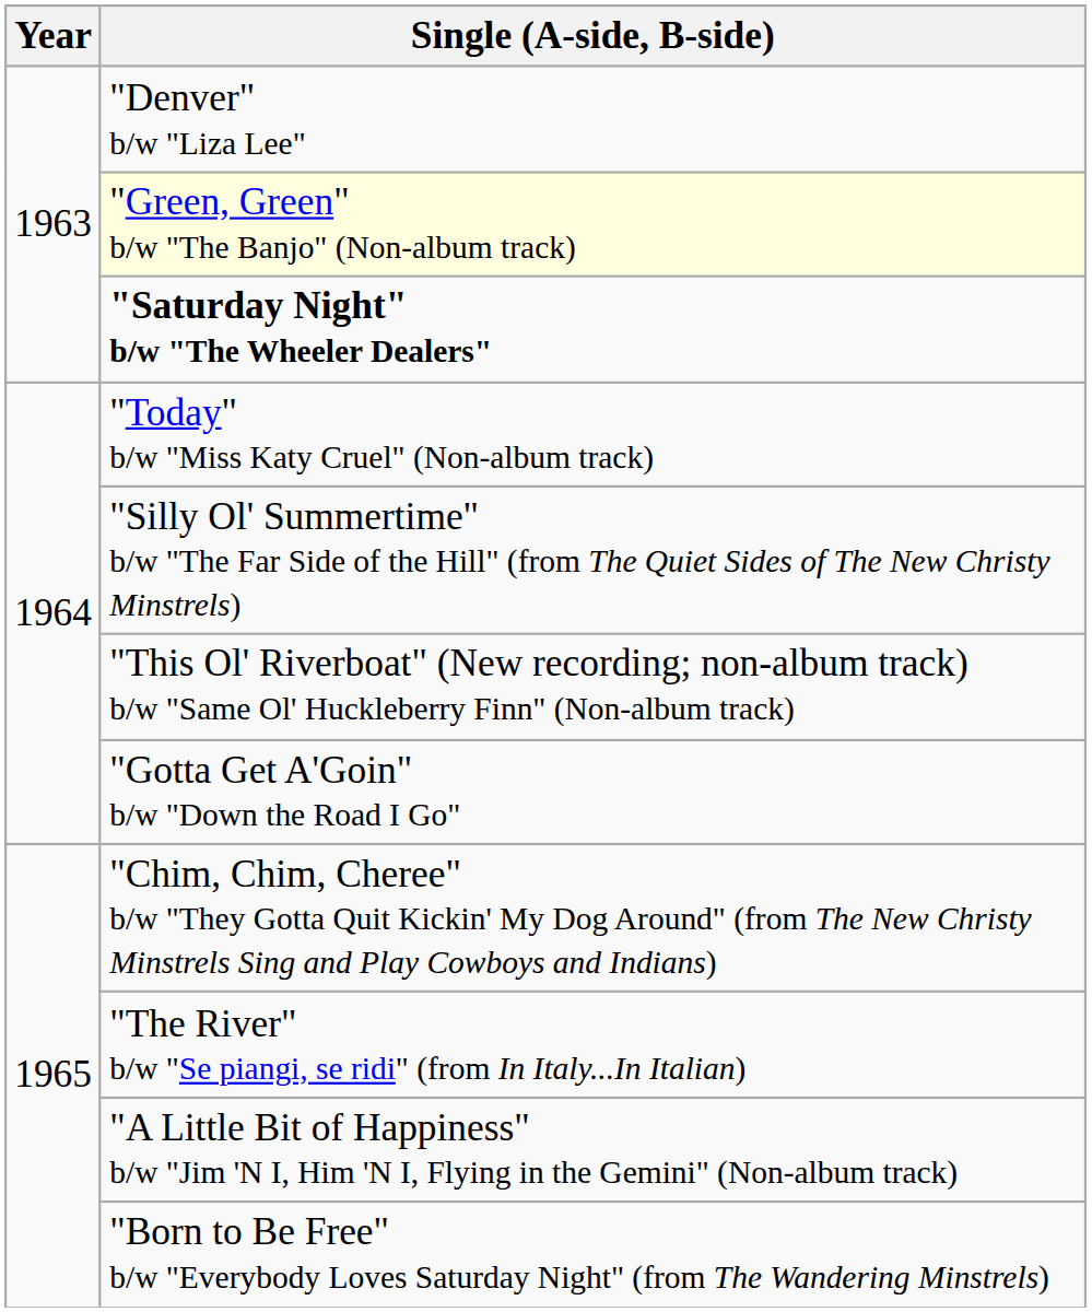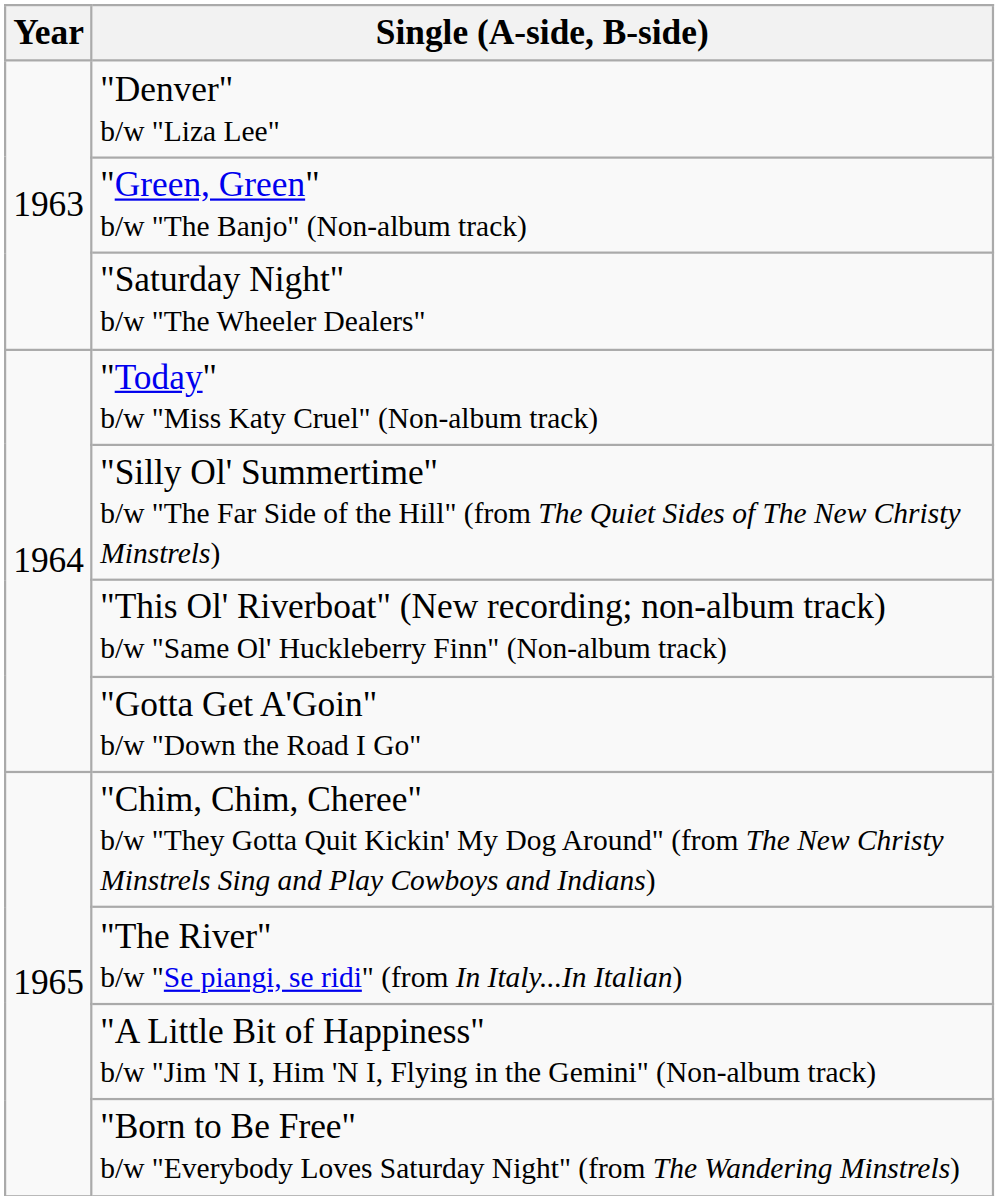"Green, Green" b/w "The Banjo" (Non-album track) | Single (A-side, B-side): lightyellow background -> no background
"Saturday Night" b/w "The Wheeler Dealers" | Single (A-side, B-side): bold -> normal
